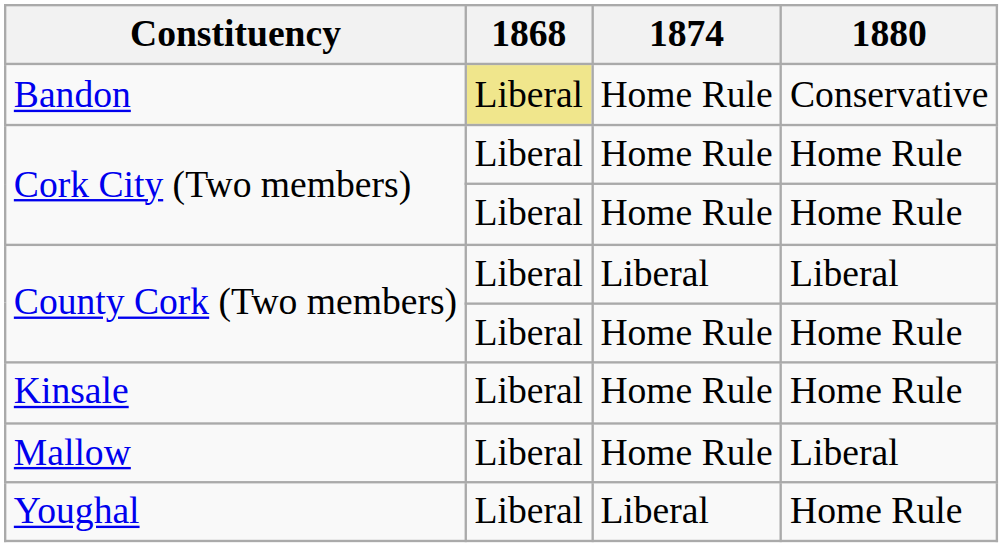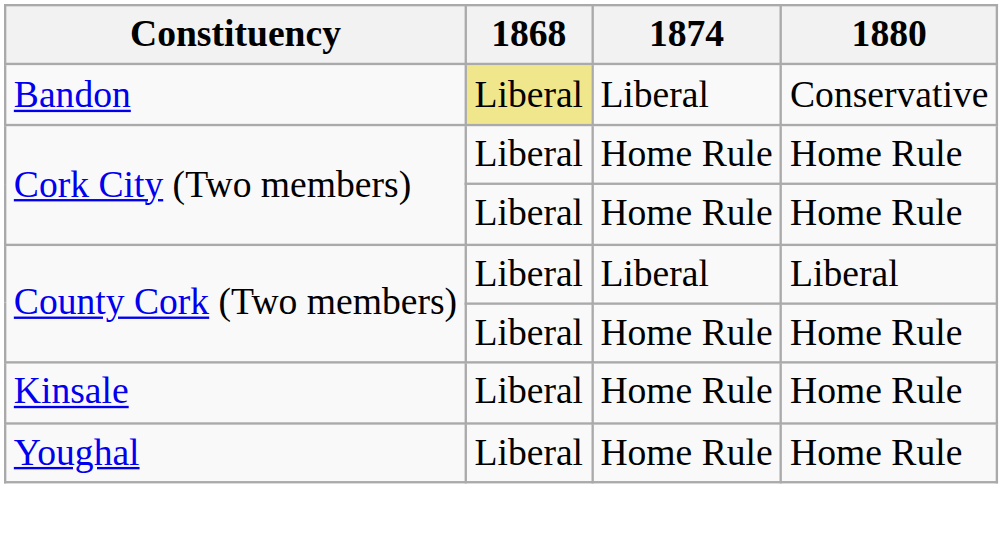Bandon | 1874: Home Rule -> Liberal
- row: Mallow | Liberal | Home Rule | Liberal
Youghal | 1874: Liberal -> Home Rule
